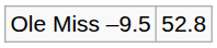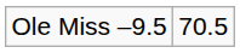Ole Miss –9.5 | column 2: 52.8 -> 70.5
